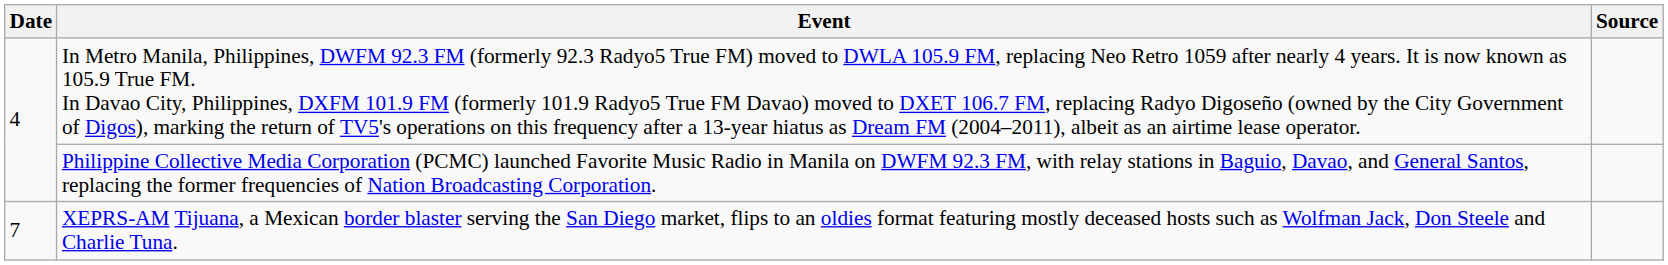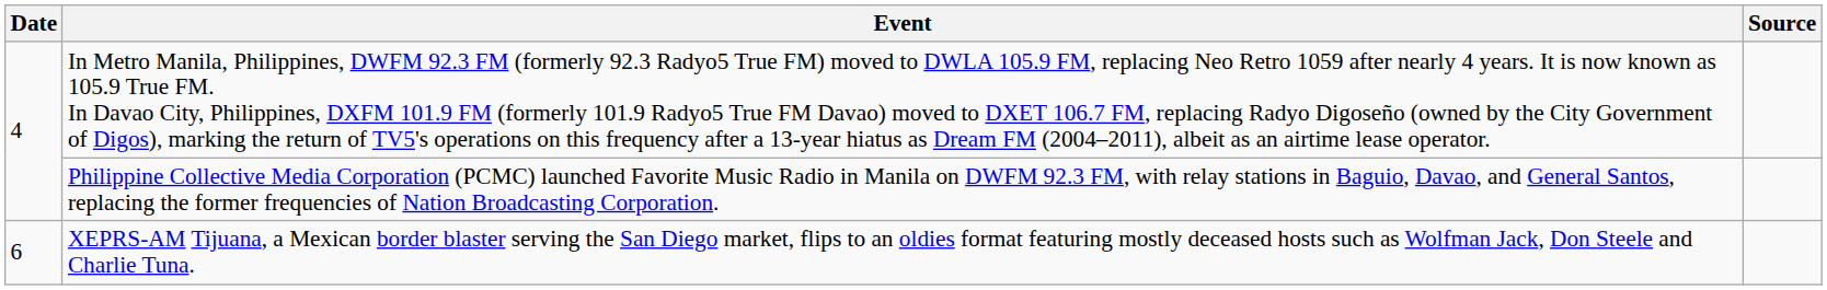row 4 | Date: 7 -> 6
